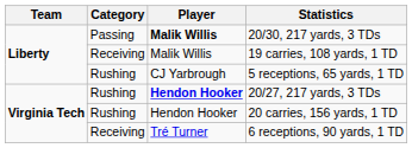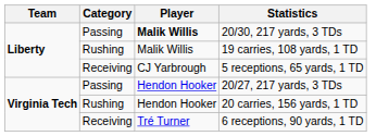19 carries, 108 yards, 1 TD | Category: Receiving -> Rushing
5 receptions, 65 yards, 1 TD | Category: Rushing -> Receiving
20/27, 217 yards, 3 TDs | Category: Rushing -> Passing
20/27, 217 yards, 3 TDs | Player: bold -> normal
